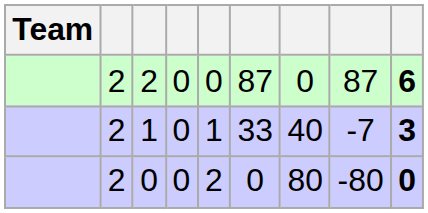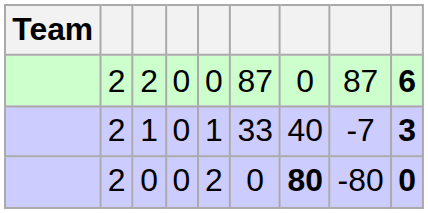row 4 | column 7: normal -> bold
